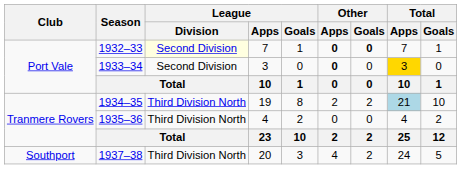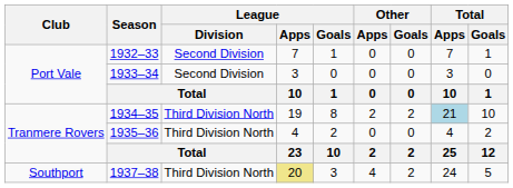1932–33 | League / Division: lightyellow background -> no background
1932–33 | Other / Apps: bold -> normal
1932–33 | Other / Goals: bold -> normal
1933–34 | Other / Apps: bold -> normal
1933–34 | Total / Apps: gold background -> no background
1937–38 | League / Apps: no background -> khaki background
